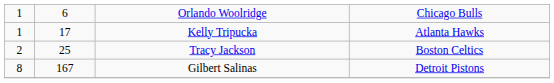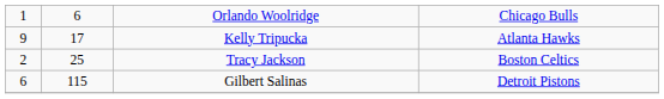Kelly Tripucka | column 1: 1 -> 9
Gilbert Salinas | column 1: 8 -> 6
Gilbert Salinas | column 2: 167 -> 115
